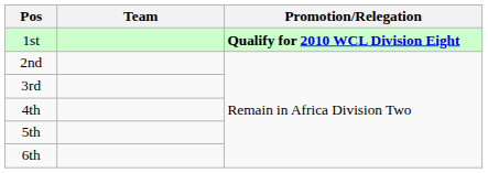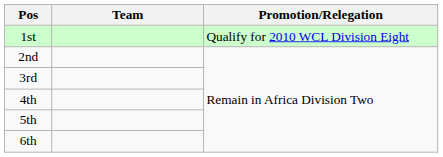1st | Promotion/Relegation: bold -> normal
